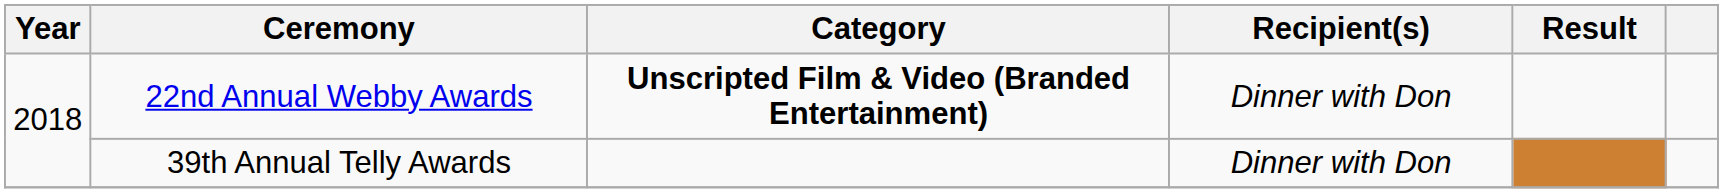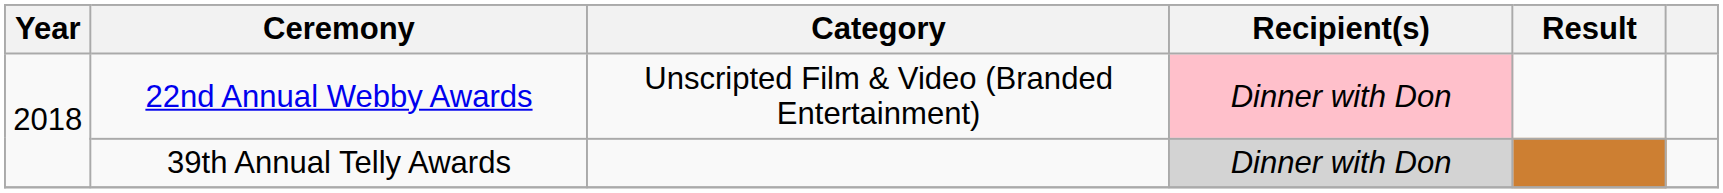22nd Annual Webby Awards | Category: bold -> normal
22nd Annual Webby Awards | Recipient(s): no background -> pink background
39th Annual Telly Awards | Recipient(s): no background -> lightgrey background
